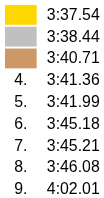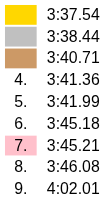3:45.21 | column 1: no background -> pink background
